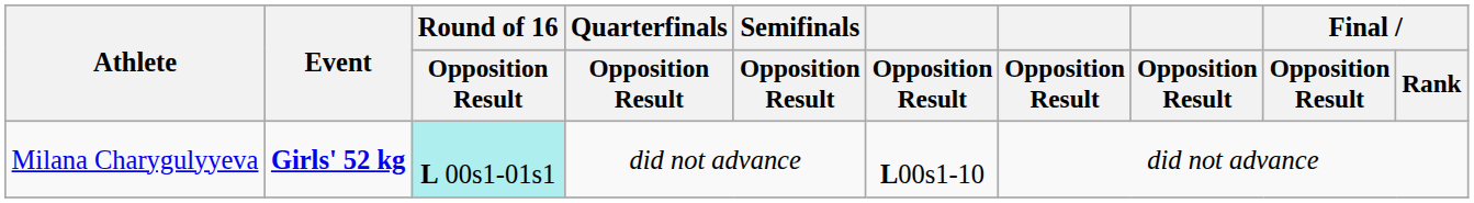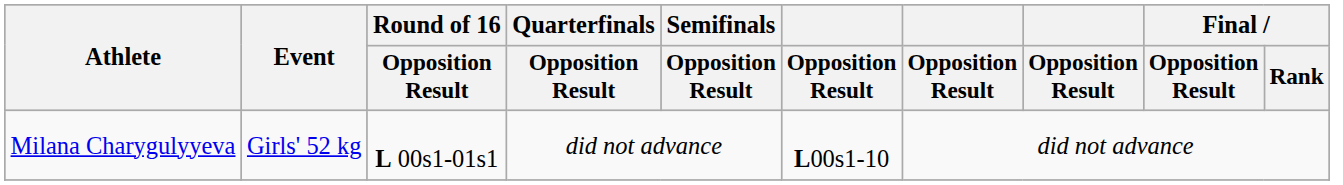Milana Charygulyyeva | Event: bold -> normal
Milana Charygulyyeva | Round of 16 / Opposition Result: paleturquoise background -> no background
